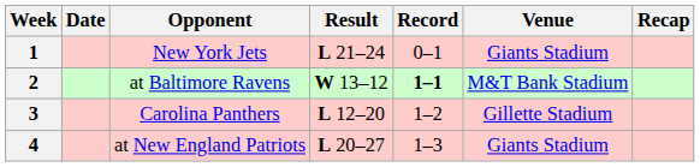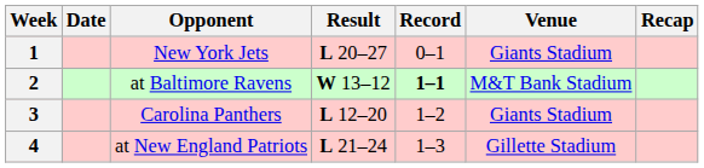1 | Result: L 21–24 -> L 20–27
3 | Venue: Gillette Stadium -> Giants Stadium
4 | Result: L 20–27 -> L 21–24
4 | Venue: Giants Stadium -> Gillette Stadium
